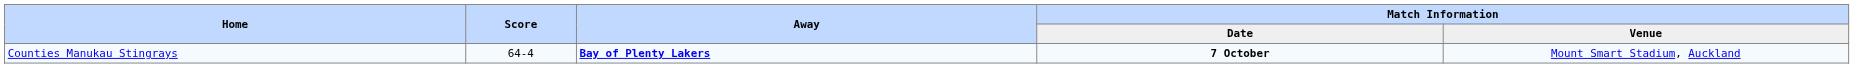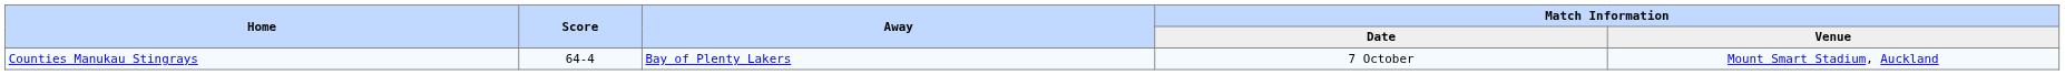Counties Manukau Stingrays | Away: bold -> normal
Counties Manukau Stingrays | Match Information / Date: bold -> normal
